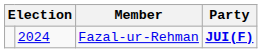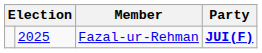Fazal-ur-Rehman | column 2: 2024 -> 2025
